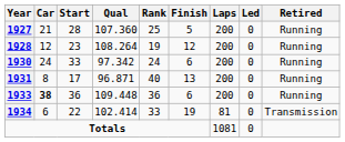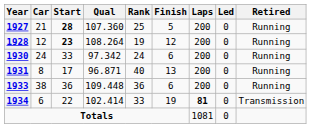1927 | Start: normal -> bold
1928 | Start: normal -> bold
1933 | Car: bold -> normal
1934 | Laps: normal -> bold
